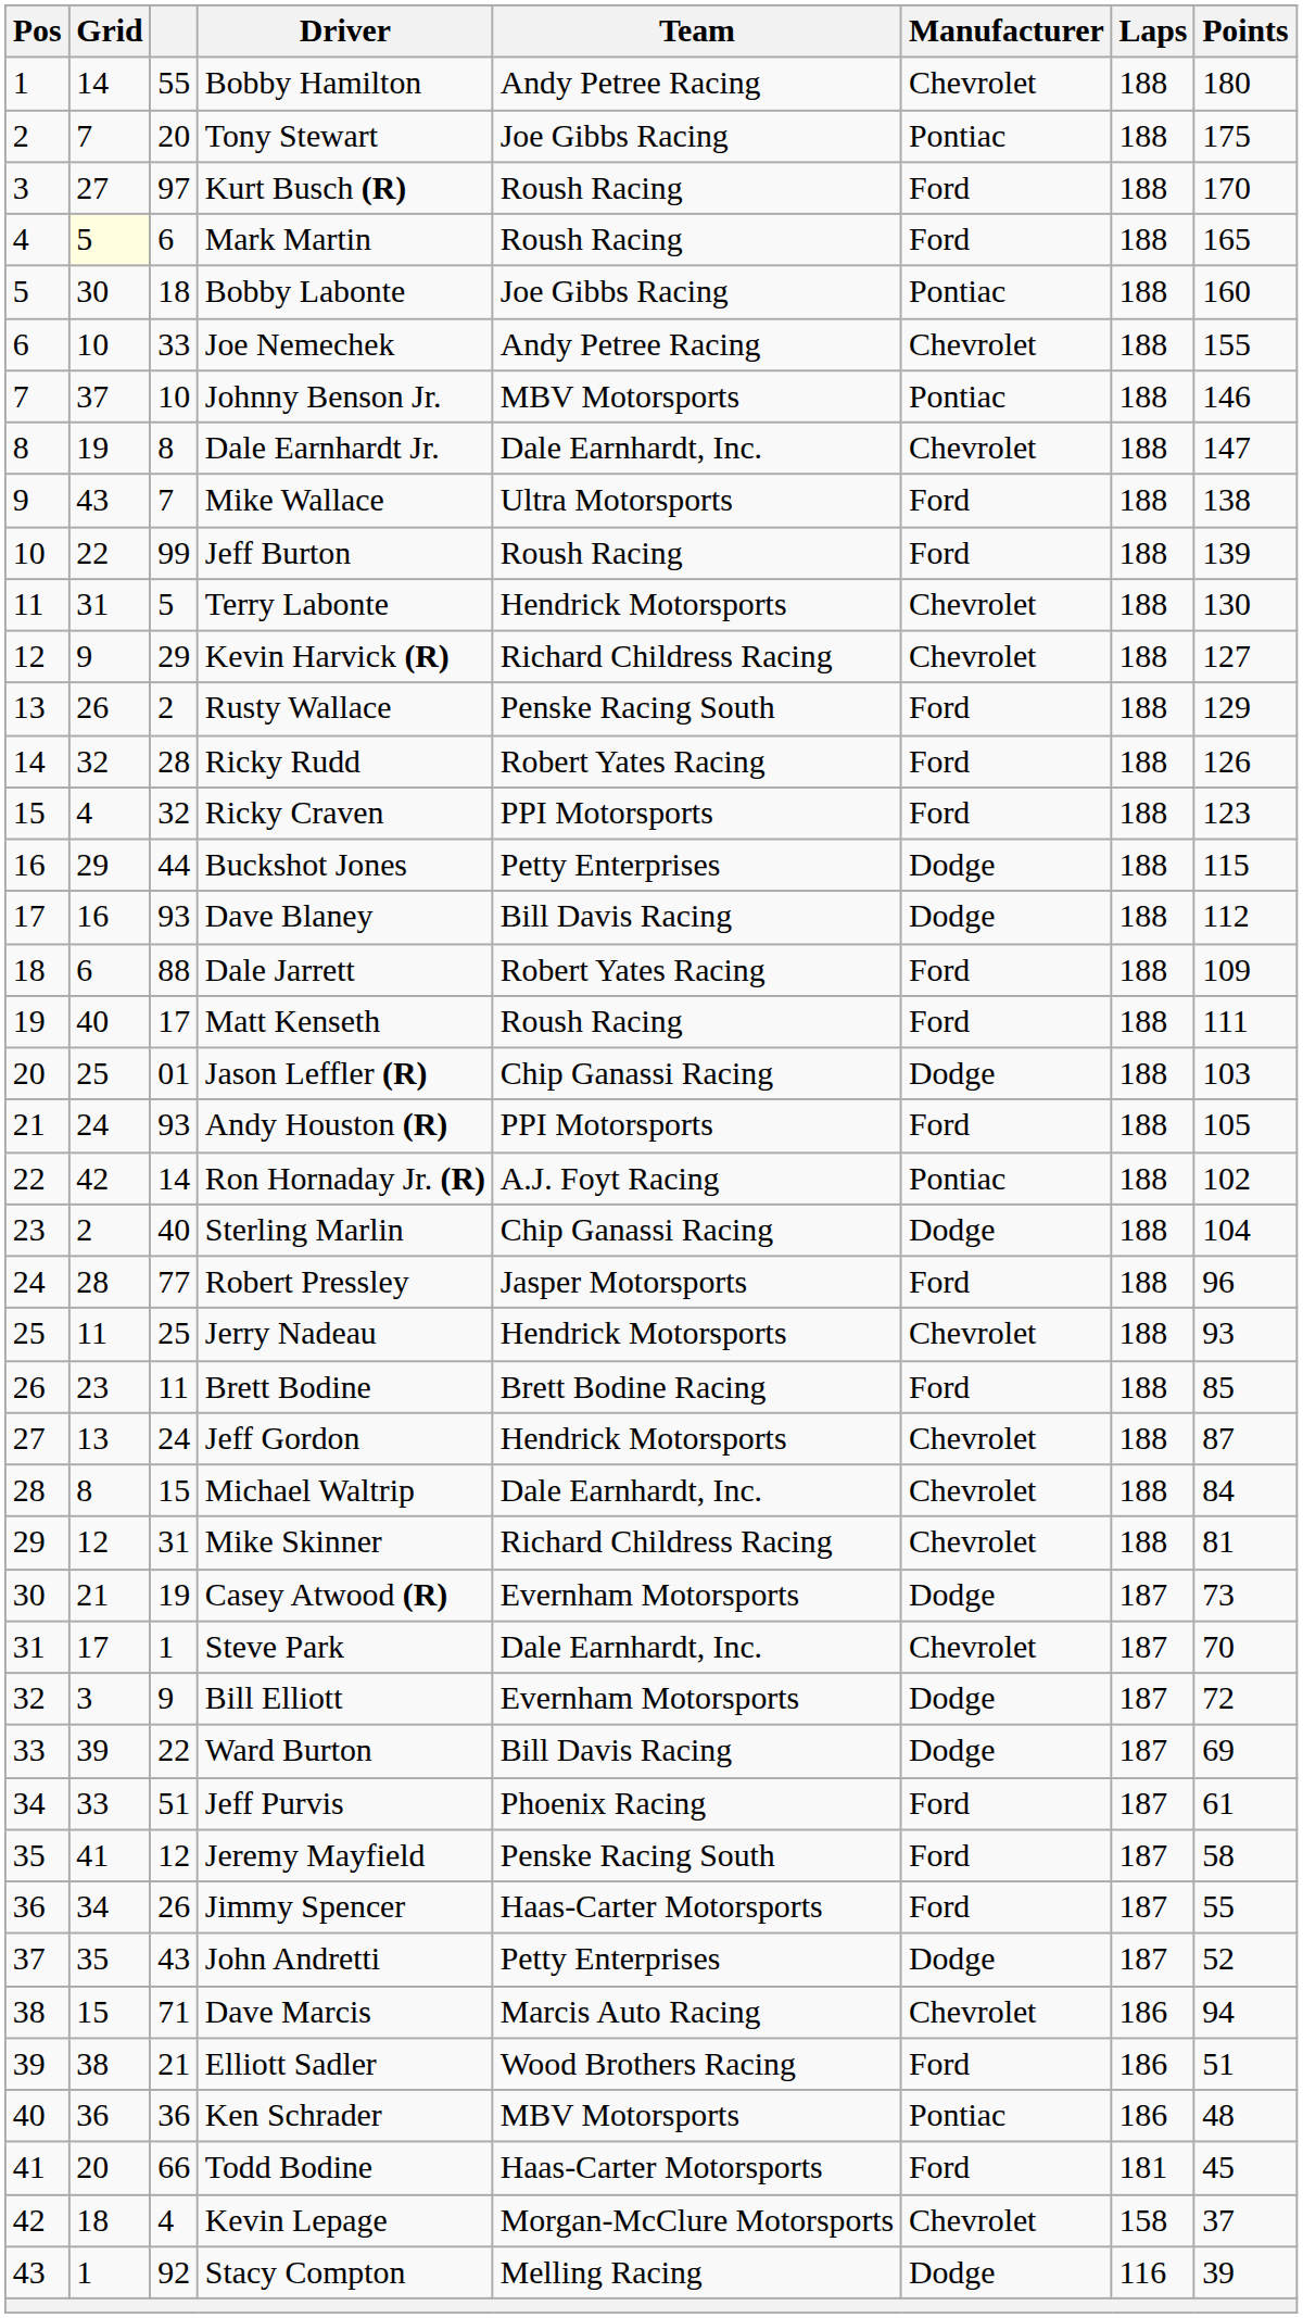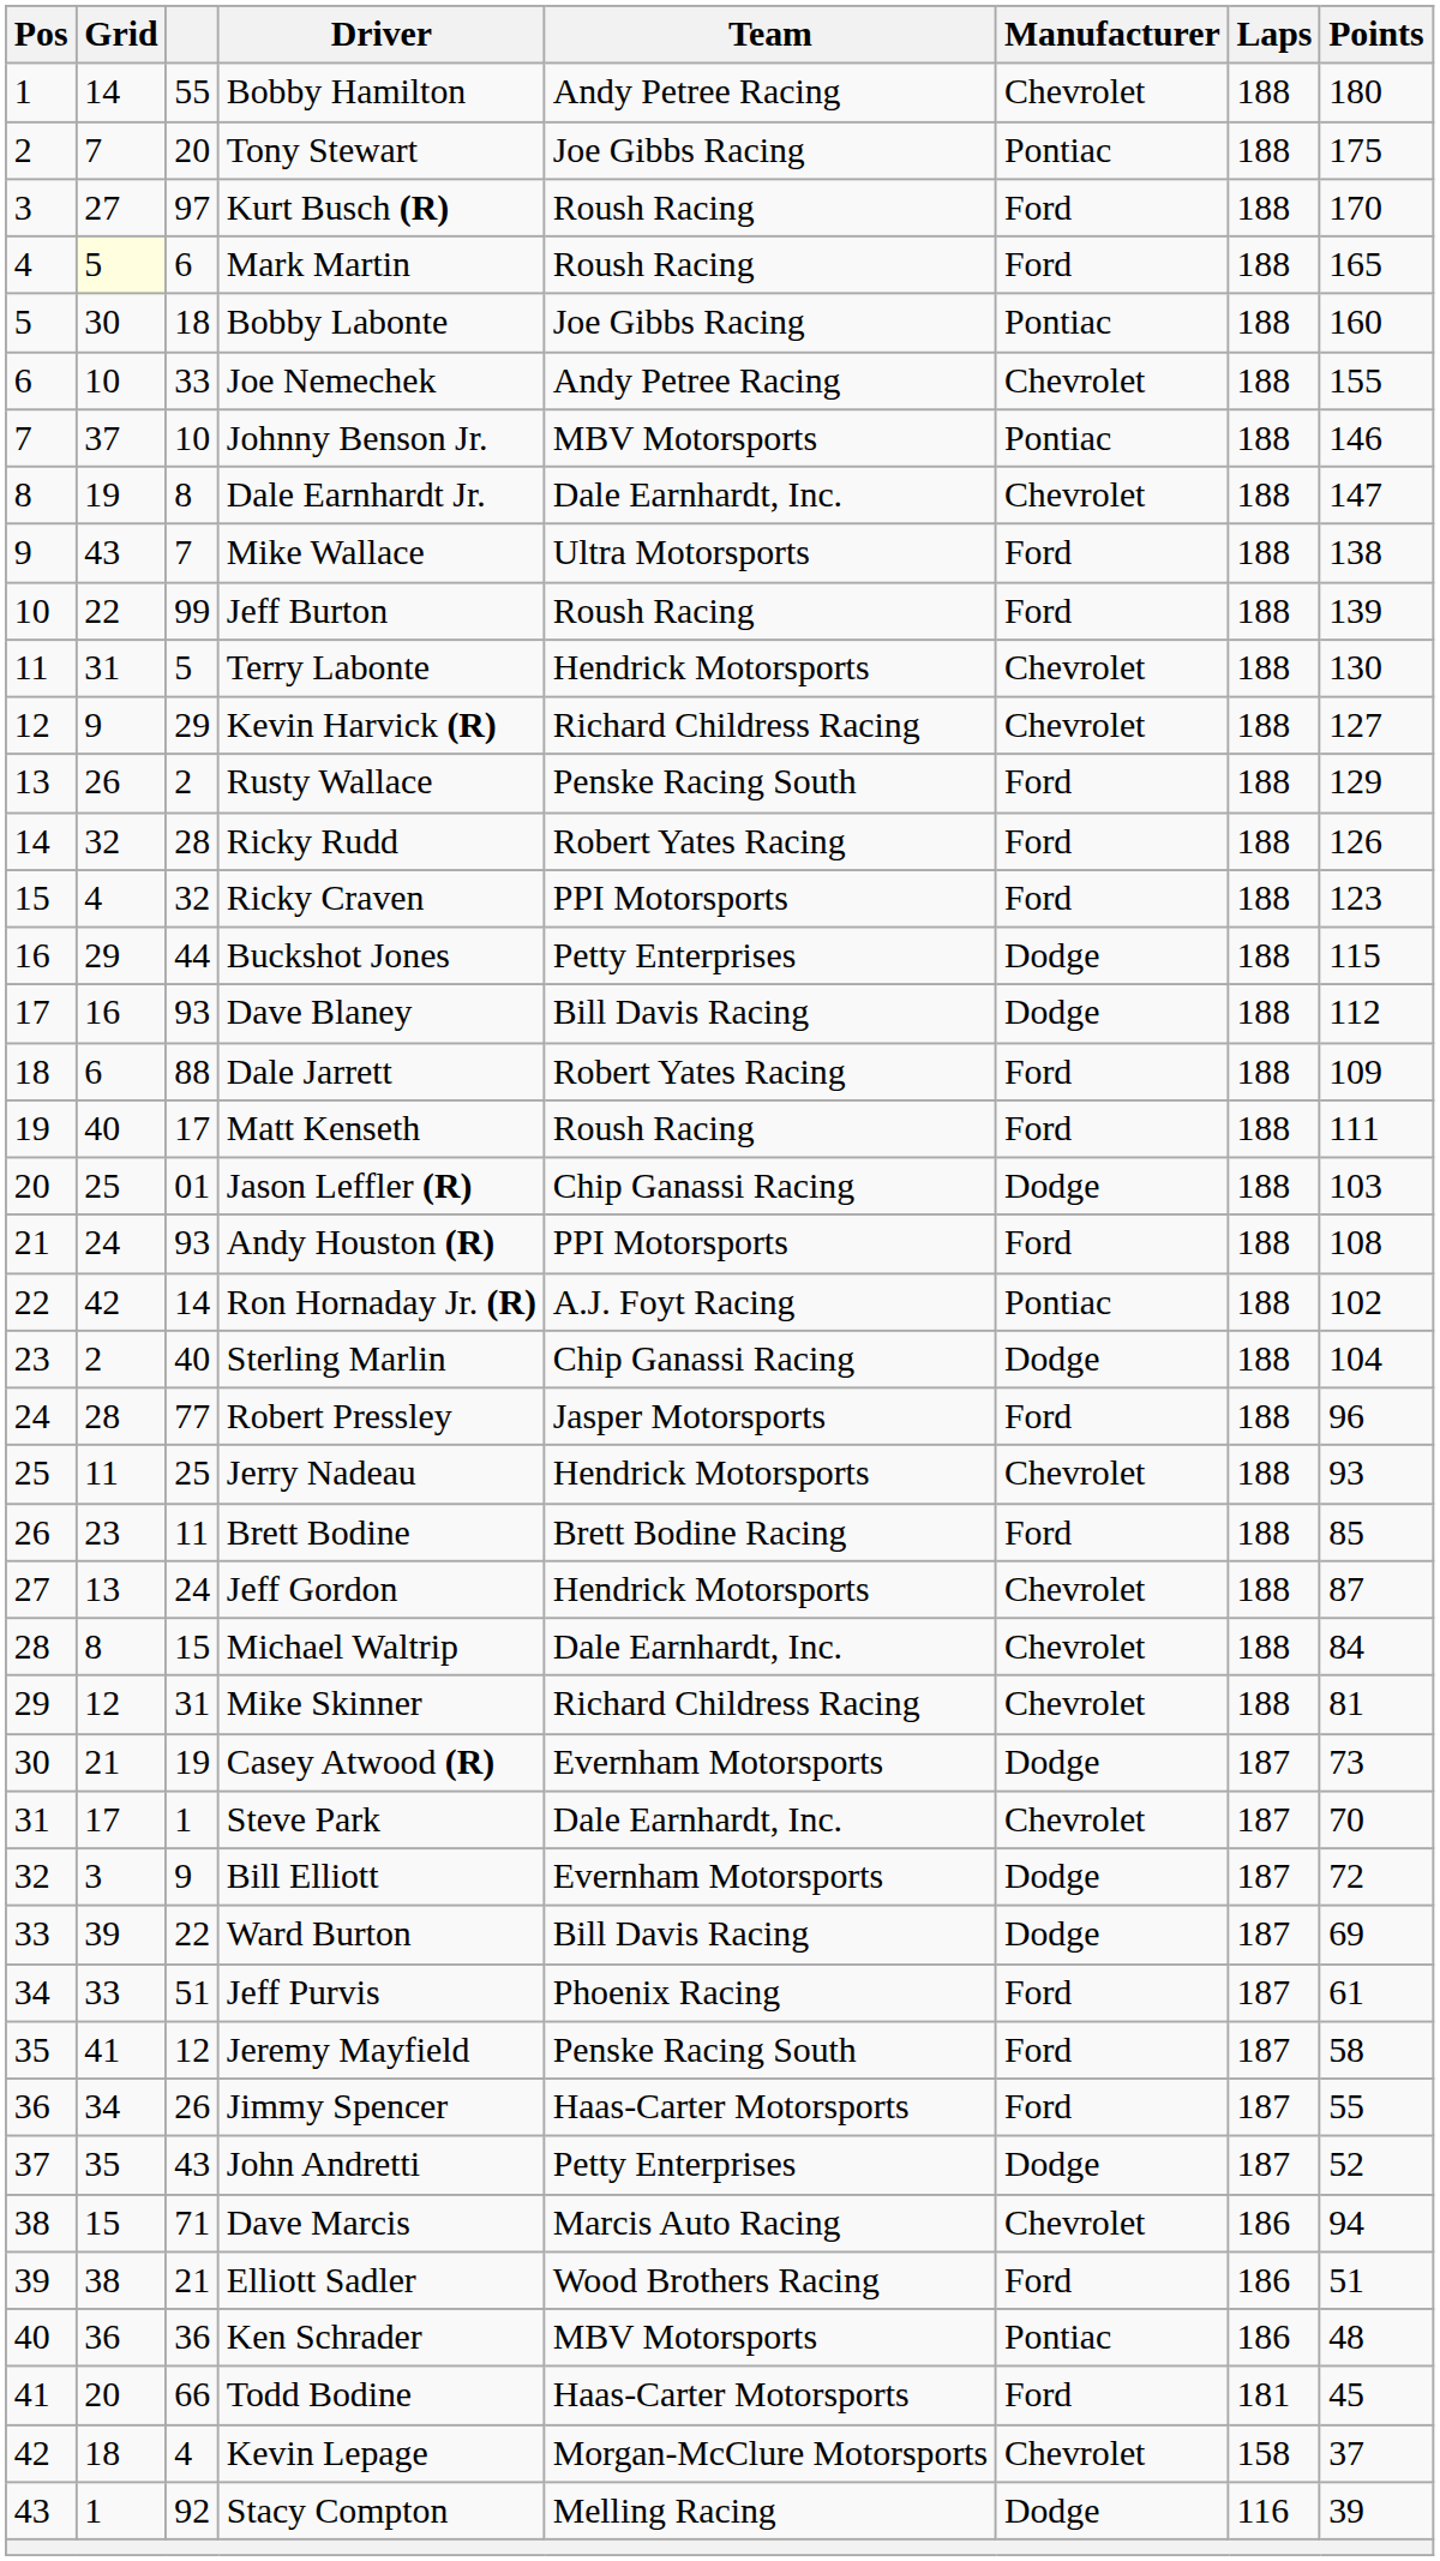Andy Houston (R) | Points: 105 -> 108
